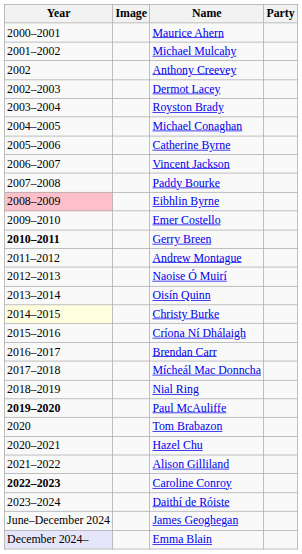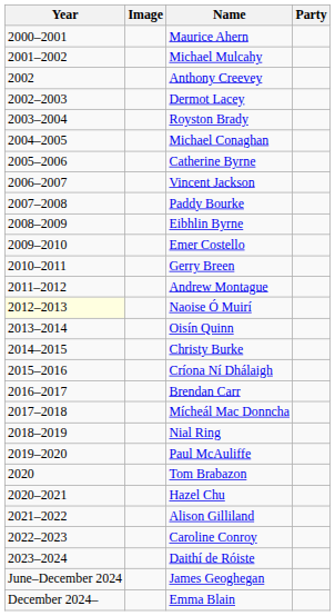Eibhlin Byrne | Year: pink background -> no background
Gerry Breen | Year: bold -> normal
Naoise Ó Muirí | Year: no background -> lightyellow background
Christy Burke | Year: lightyellow background -> no background
Paul McAuliffe | Year: bold -> normal
Caroline Conroy | Year: bold -> normal
Emma Blain | Year: lavender background -> no background
